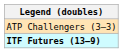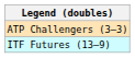row 3 | column 1: bold -> normal
